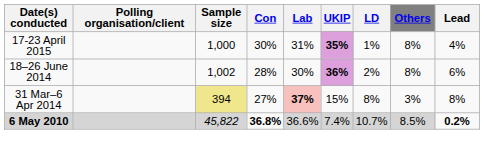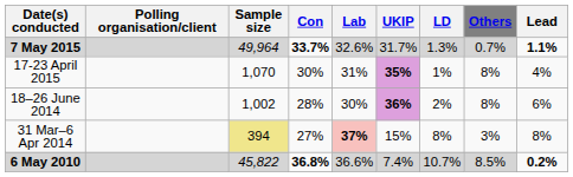+ row: 7 May 2015 | 49,964 | 33.7% | 32.6% | 31.7% | 1.3% | 0.7% | 1.1%
17-23 April 2015 | Sample size: 1,000 -> 1,070
